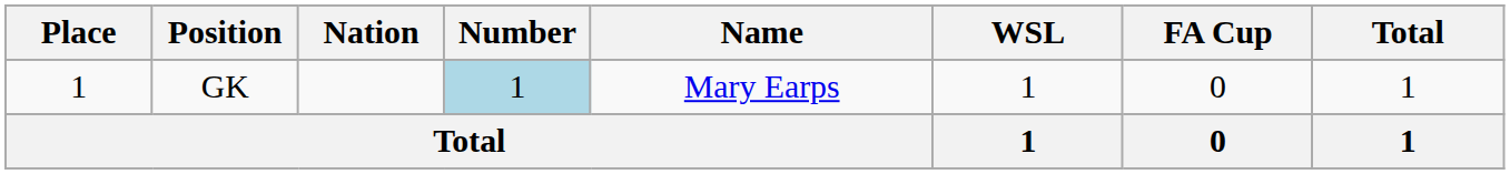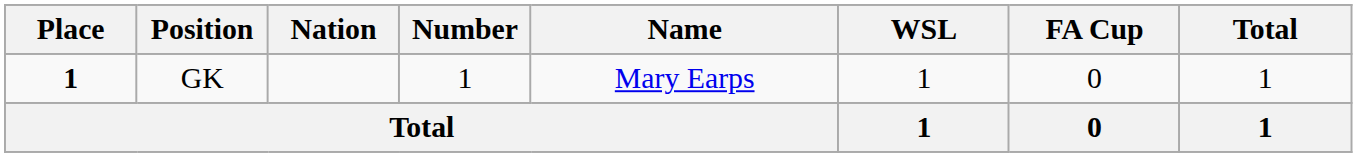GK | Place: normal -> bold
GK | Number: lightblue background -> no background
